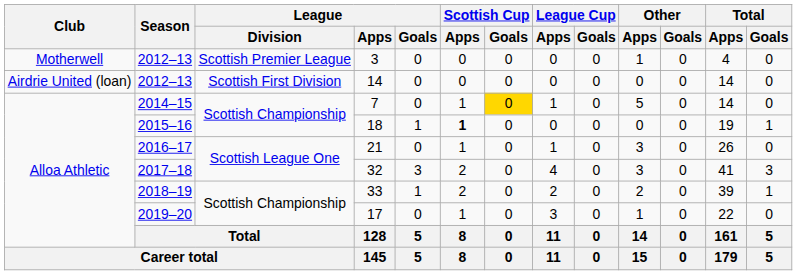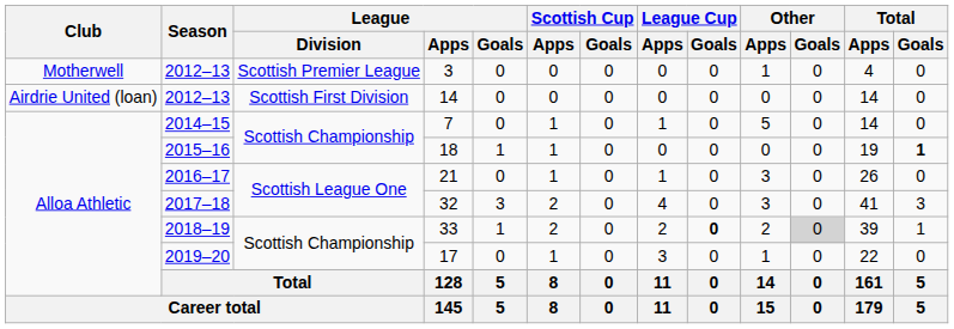7 | Scottish Cup / Goals: gold background -> no background
18 | Scottish Cup / Apps: bold -> normal
18 | Total / Goals: normal -> bold
33 | League Cup / Goals: normal -> bold
33 | Other / Goals: no background -> lightgrey background
